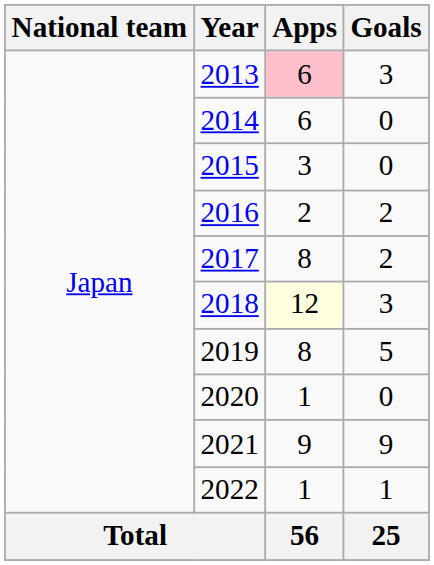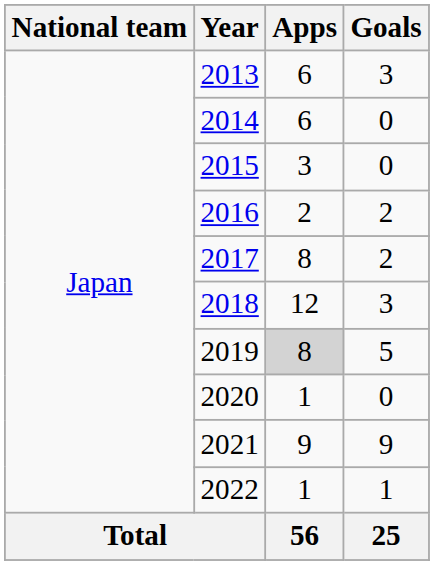2013 | Apps: pink background -> no background
2018 | Apps: lightyellow background -> no background
2019 | Apps: no background -> lightgrey background
